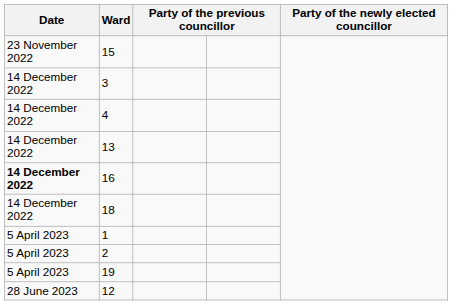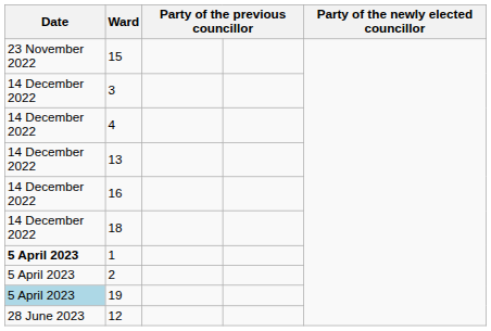16 | Date: bold -> normal
1 | Date: normal -> bold
19 | Date: no background -> lightblue background
